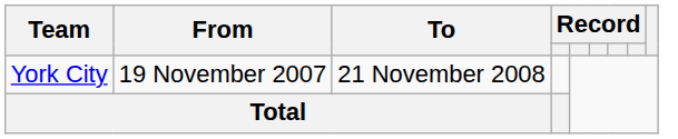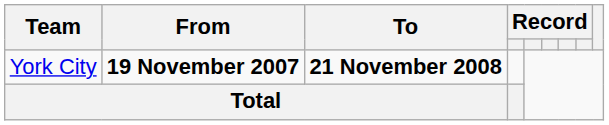York City | From: normal -> bold
York City | To: normal -> bold
